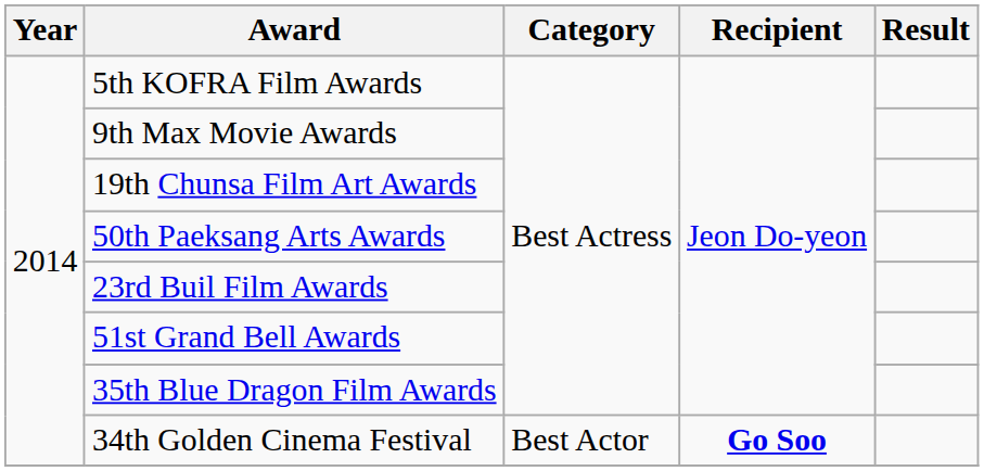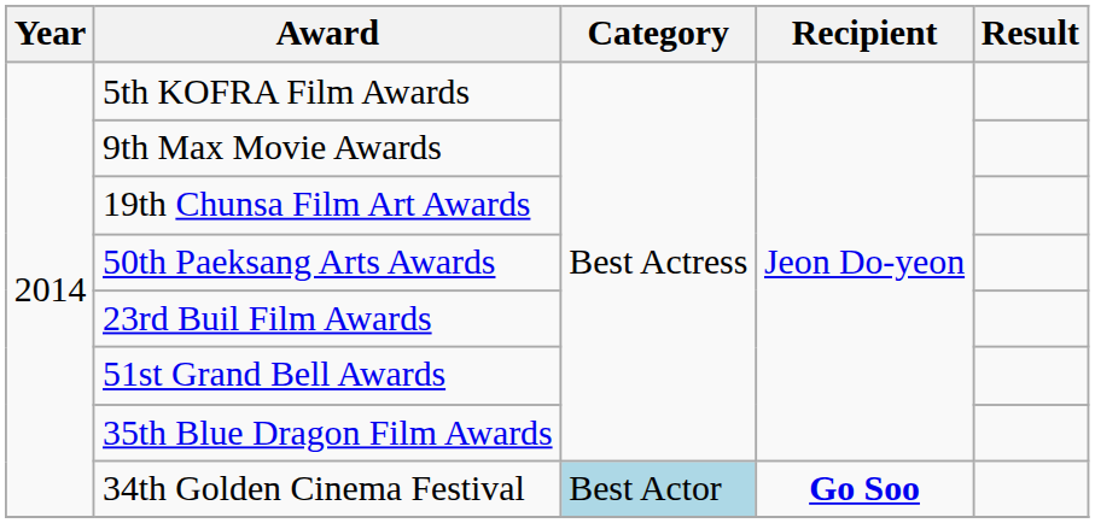34th Golden Cinema Festival | Category: no background -> lightblue background
